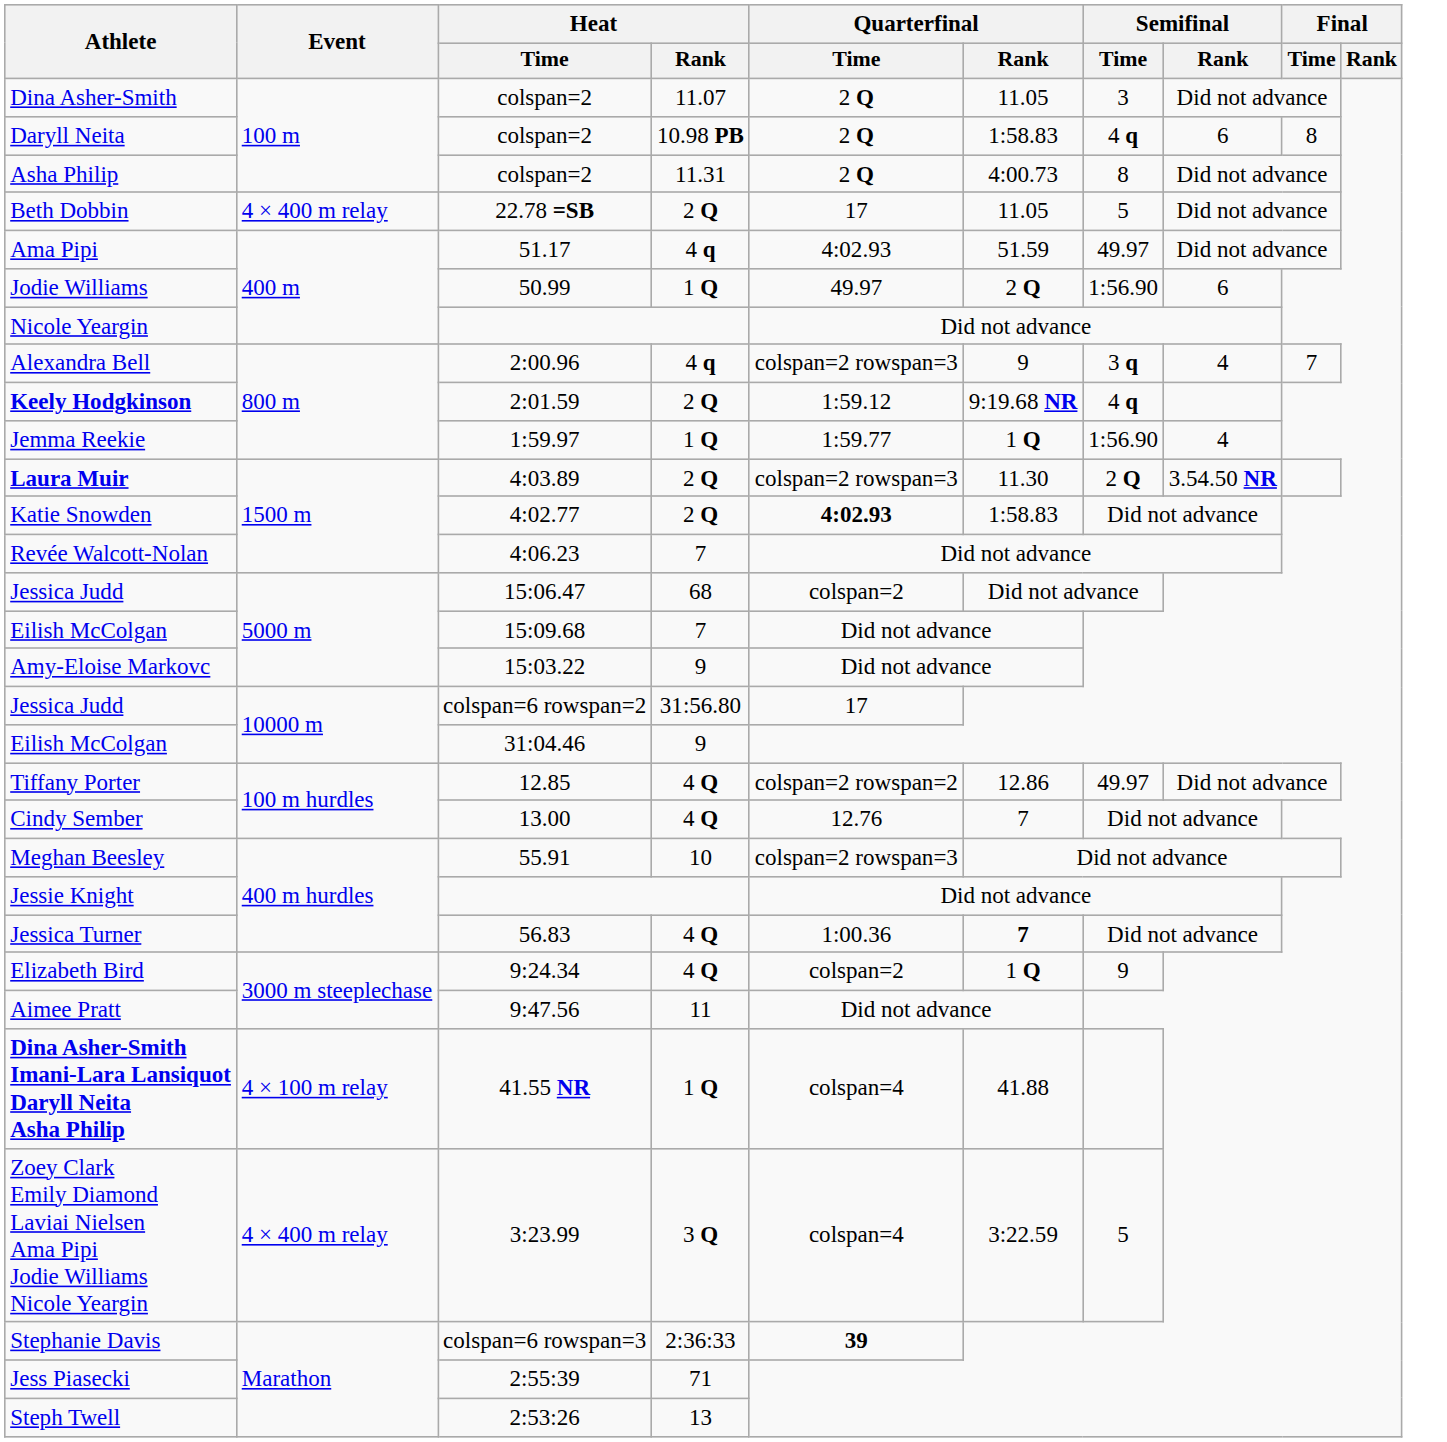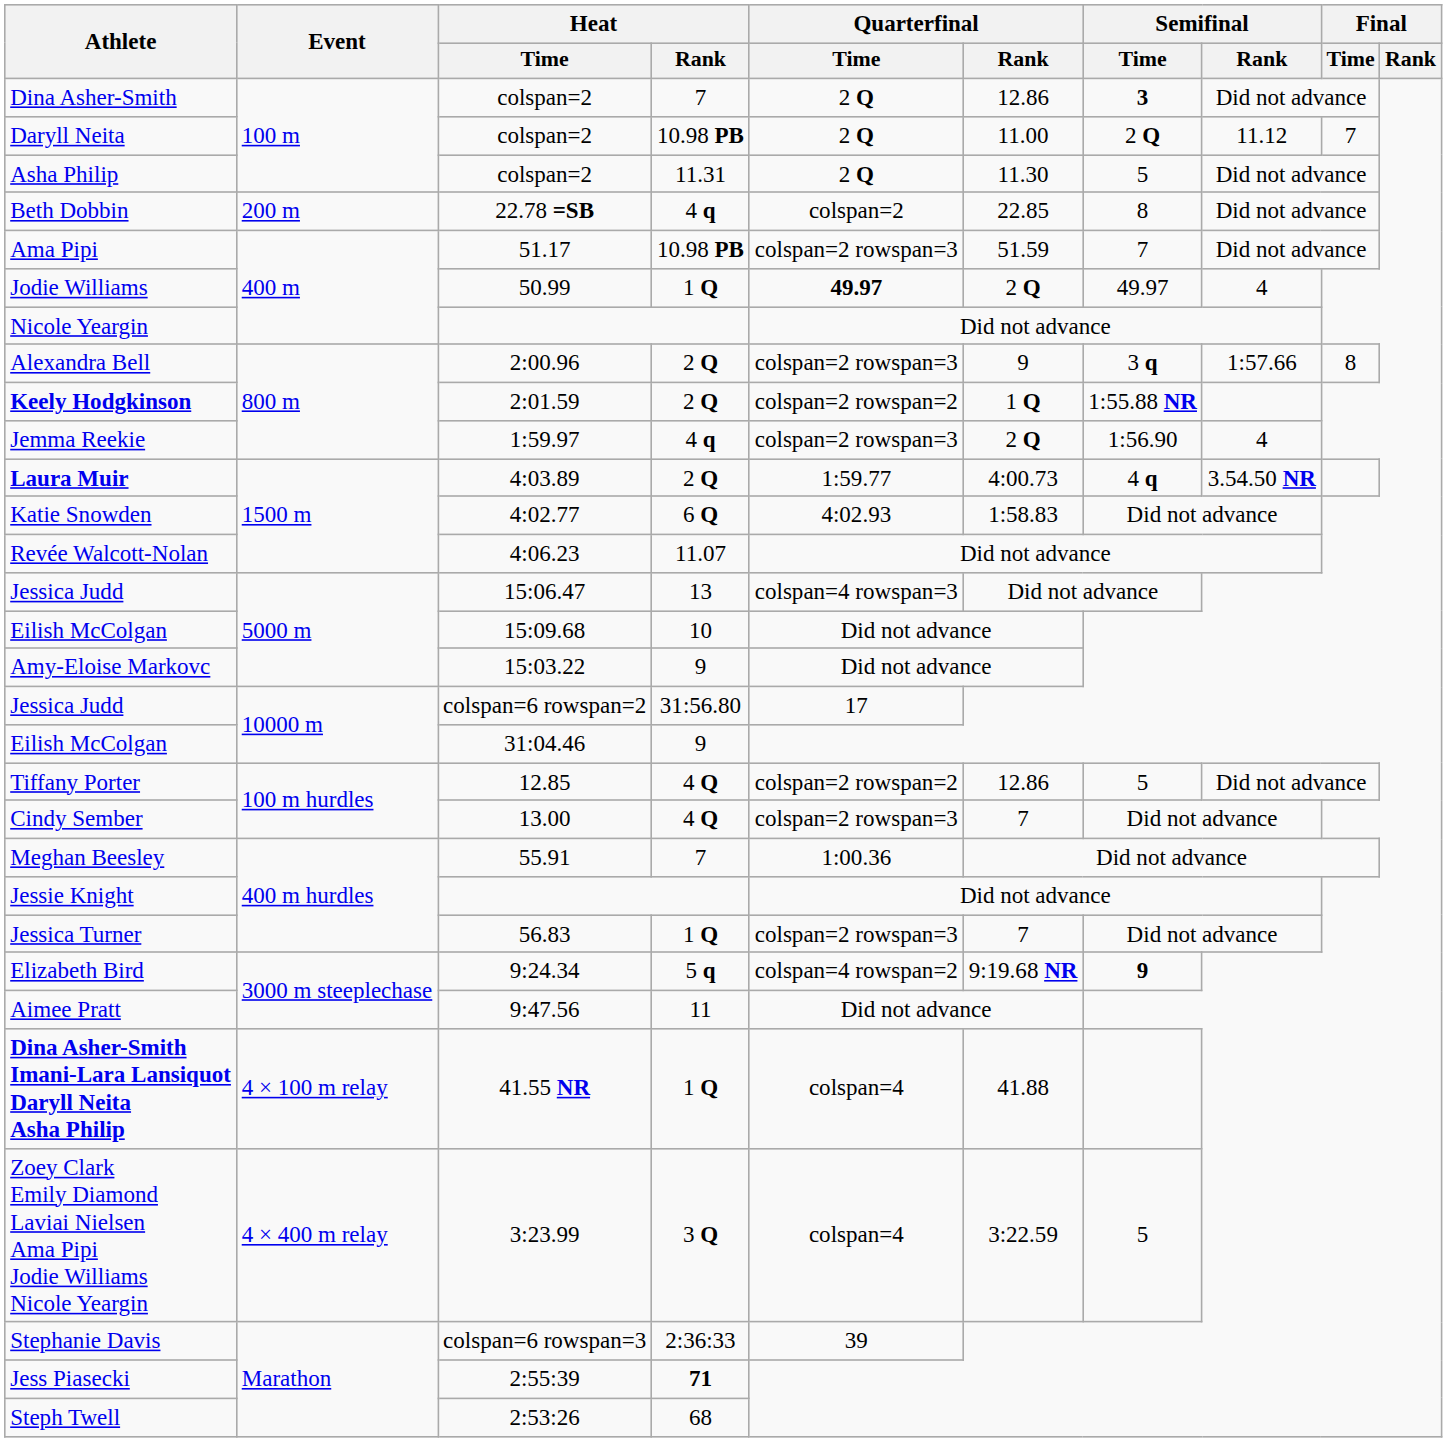Dina Asher-Smith | Heat / Rank: 11.07 -> 7
Dina Asher-Smith | Quarterfinal / Rank: 11.05 -> 12.86
Dina Asher-Smith | Semifinal / Time: normal -> bold
Daryll Neita | Quarterfinal / Rank: 1:58.83 -> 11.00
Daryll Neita | Semifinal / Time: 4 q -> 2 Q
Daryll Neita | Semifinal / Rank: 6 -> 11.12
Daryll Neita | Final / Time: 8 -> 7
Asha Philip | Quarterfinal / Rank: 4:00.73 -> 11.30
Asha Philip | Semifinal / Time: 8 -> 5
Beth Dobbin | Event: 4 × 400 m relay -> 200 m
Beth Dobbin | Heat / Rank: 2 Q -> 4 q
Beth Dobbin | Quarterfinal / Time: 17 -> colspan=2
Beth Dobbin | Quarterfinal / Rank: 11.05 -> 22.85
Beth Dobbin | Semifinal / Time: 5 -> 8
Ama Pipi | Heat / Rank: 4 q -> 10.98 PB
Ama Pipi | Quarterfinal / Time: 4:02.93 -> colspan=2 rowspan=3
Ama Pipi | Semifinal / Time: 49.97 -> 7
Jodie Williams | Quarterfinal / Time: normal -> bold
Jodie Williams | Semifinal / Time: 1:56.90 -> 49.97
Jodie Williams | Semifinal / Rank: 6 -> 4
Alexandra Bell | Heat / Rank: 4 q -> 2 Q
Alexandra Bell | Semifinal / Rank: 4 -> 1:57.66
Alexandra Bell | Final / Time: 7 -> 8
Keely Hodgkinson | Quarterfinal / Time: 1:59.12 -> colspan=2 rowspan=2
Keely Hodgkinson | Quarterfinal / Rank: 9:19.68 NR -> 1 Q
Keely Hodgkinson | Semifinal / Time: 4 q -> 1:55.88 NR
Jemma Reekie | Heat / Rank: 1 Q -> 4 q
Jemma Reekie | Quarterfinal / Time: 1:59.77 -> colspan=2 rowspan=3
Jemma Reekie | Quarterfinal / Rank: 1 Q -> 2 Q
Laura Muir | Quarterfinal / Time: colspan=2 rowspan=3 -> 1:59.77
Laura Muir | Quarterfinal / Rank: 11.30 -> 4:00.73
Laura Muir | Semifinal / Time: 2 Q -> 4 q
Katie Snowden | Heat / Rank: 2 Q -> 6 Q
Katie Snowden | Quarterfinal / Time: bold -> normal
Revée Walcott-Nolan | Heat / Rank: 7 -> 11.07
Jessica Judd / 15:06.47 | Heat / Rank: 68 -> 13
Jessica Judd / 15:06.47 | Quarterfinal / Time: colspan=2 -> colspan=4 rowspan=3
Eilish McColgan / 15:09.68 | Heat / Rank: 7 -> 10
Tiffany Porter | Semifinal / Time: 49.97 -> 5
Cindy Sember | Quarterfinal / Time: 12.76 -> colspan=2 rowspan=3
Meghan Beesley | Heat / Rank: 10 -> 7
Meghan Beesley | Quarterfinal / Time: colspan=2 rowspan=3 -> 1:00.36
Jessica Turner | Heat / Rank: 4 Q -> 1 Q
Jessica Turner | Quarterfinal / Time: 1:00.36 -> colspan=2 rowspan=3
Jessica Turner | Quarterfinal / Rank: bold -> normal
Elizabeth Bird | Heat / Rank: 4 Q -> 5 q
Elizabeth Bird | Quarterfinal / Time: colspan=2 -> colspan=4 rowspan=2
Elizabeth Bird | Quarterfinal / Rank: 1 Q -> 9:19.68 NR
Elizabeth Bird | Semifinal / Time: normal -> bold
Stephanie Davis | Quarterfinal / Time: bold -> normal
Jess Piasecki | Heat / Rank: normal -> bold
Steph Twell | Heat / Rank: 13 -> 68
